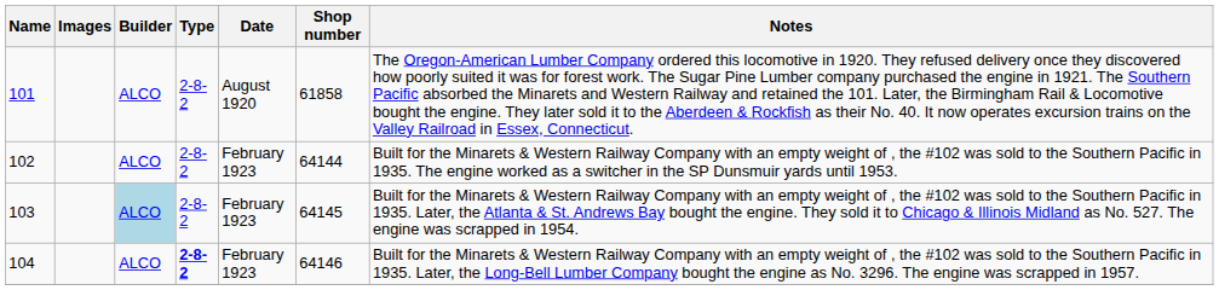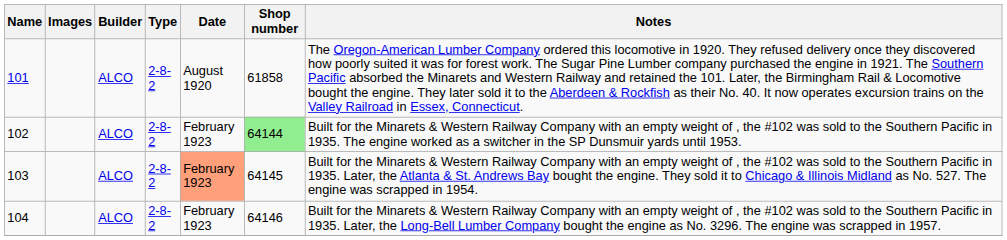102 | Shop number: no background -> lightgreen background
103 | Builder: lightblue background -> no background
103 | Date: no background -> lightsalmon background
104 | Type: bold -> normal
